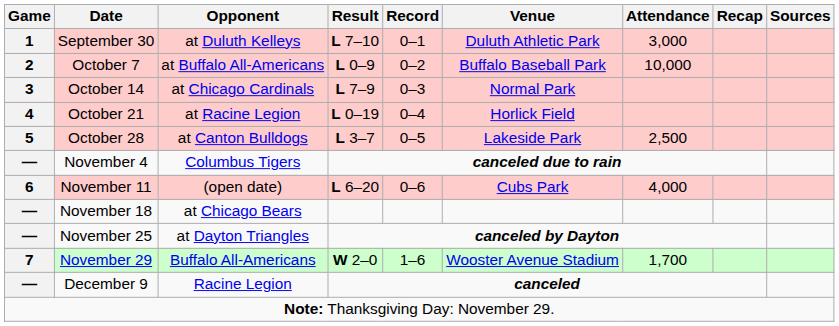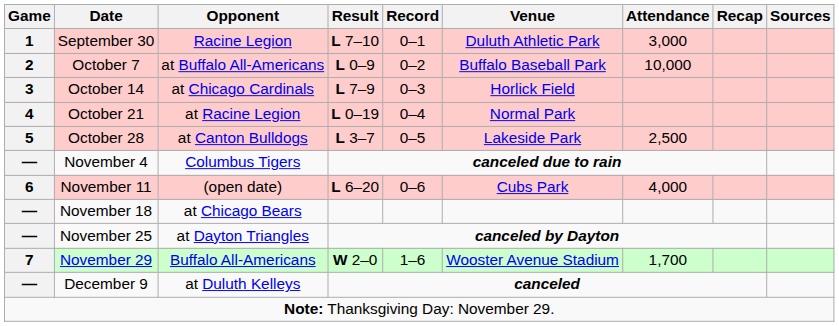September 30 | Opponent: at Duluth Kelleys -> Racine Legion
October 14 | Venue: Normal Park -> Horlick Field
October 21 | Venue: Horlick Field -> Normal Park
December 9 | Opponent: Racine Legion -> at Duluth Kelleys
